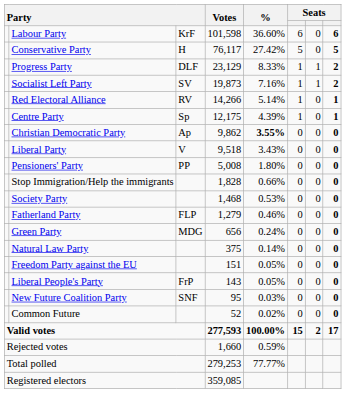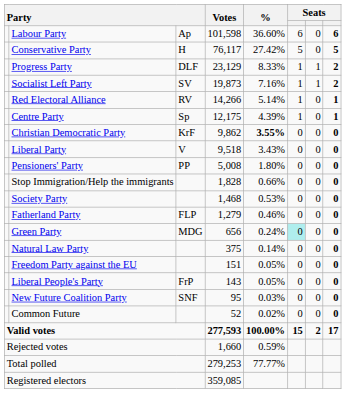Labour Party | column 3: KrF -> Ap
Christian Democratic Party | column 3: Ap -> KrF
Green Party | column 6: no background -> paleturquoise background
